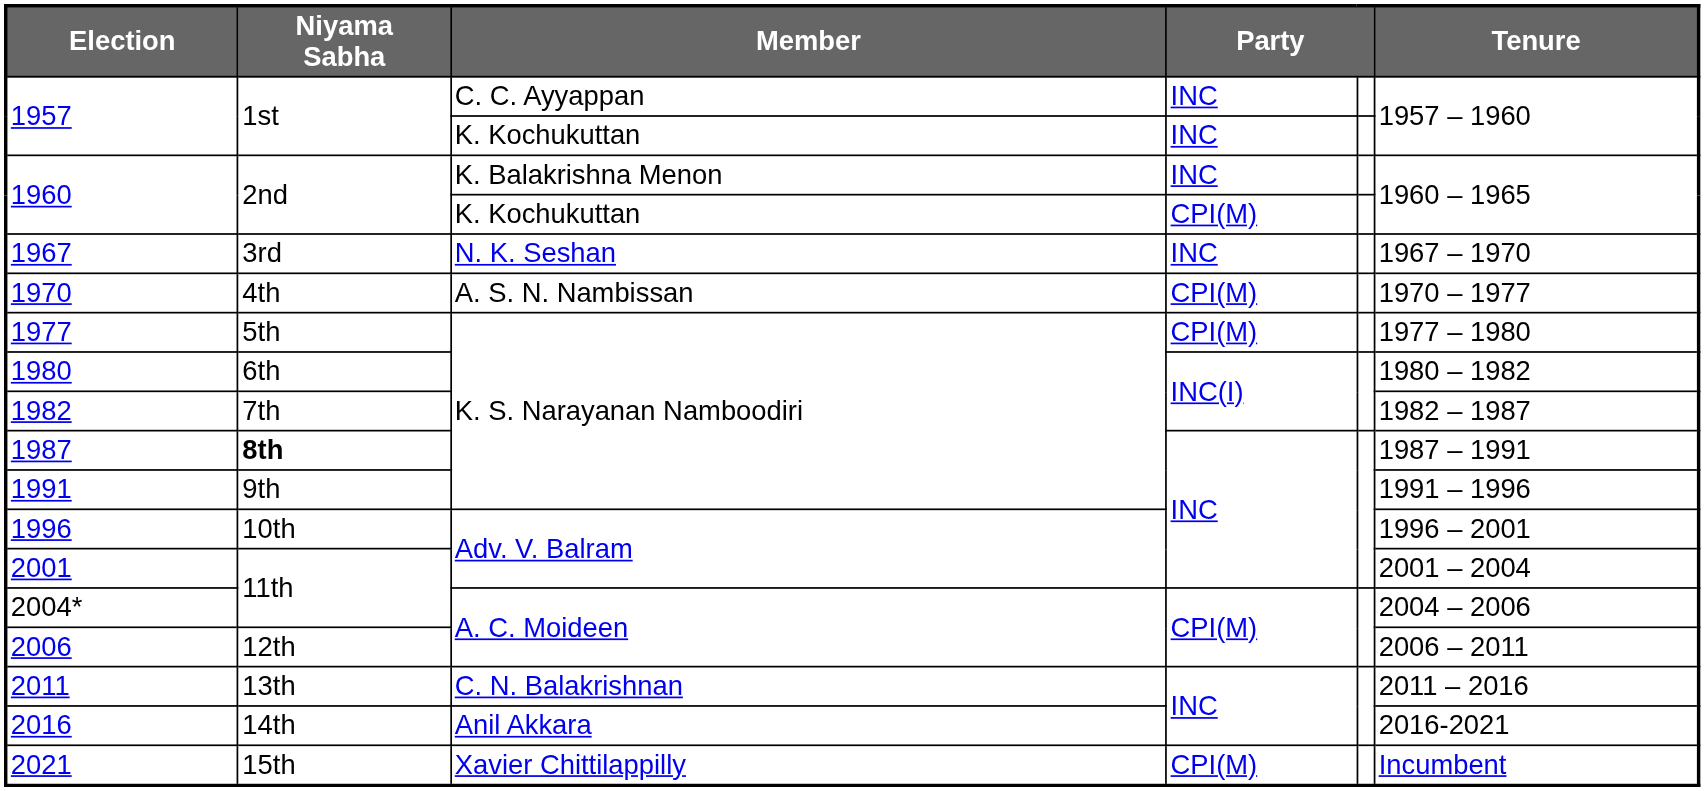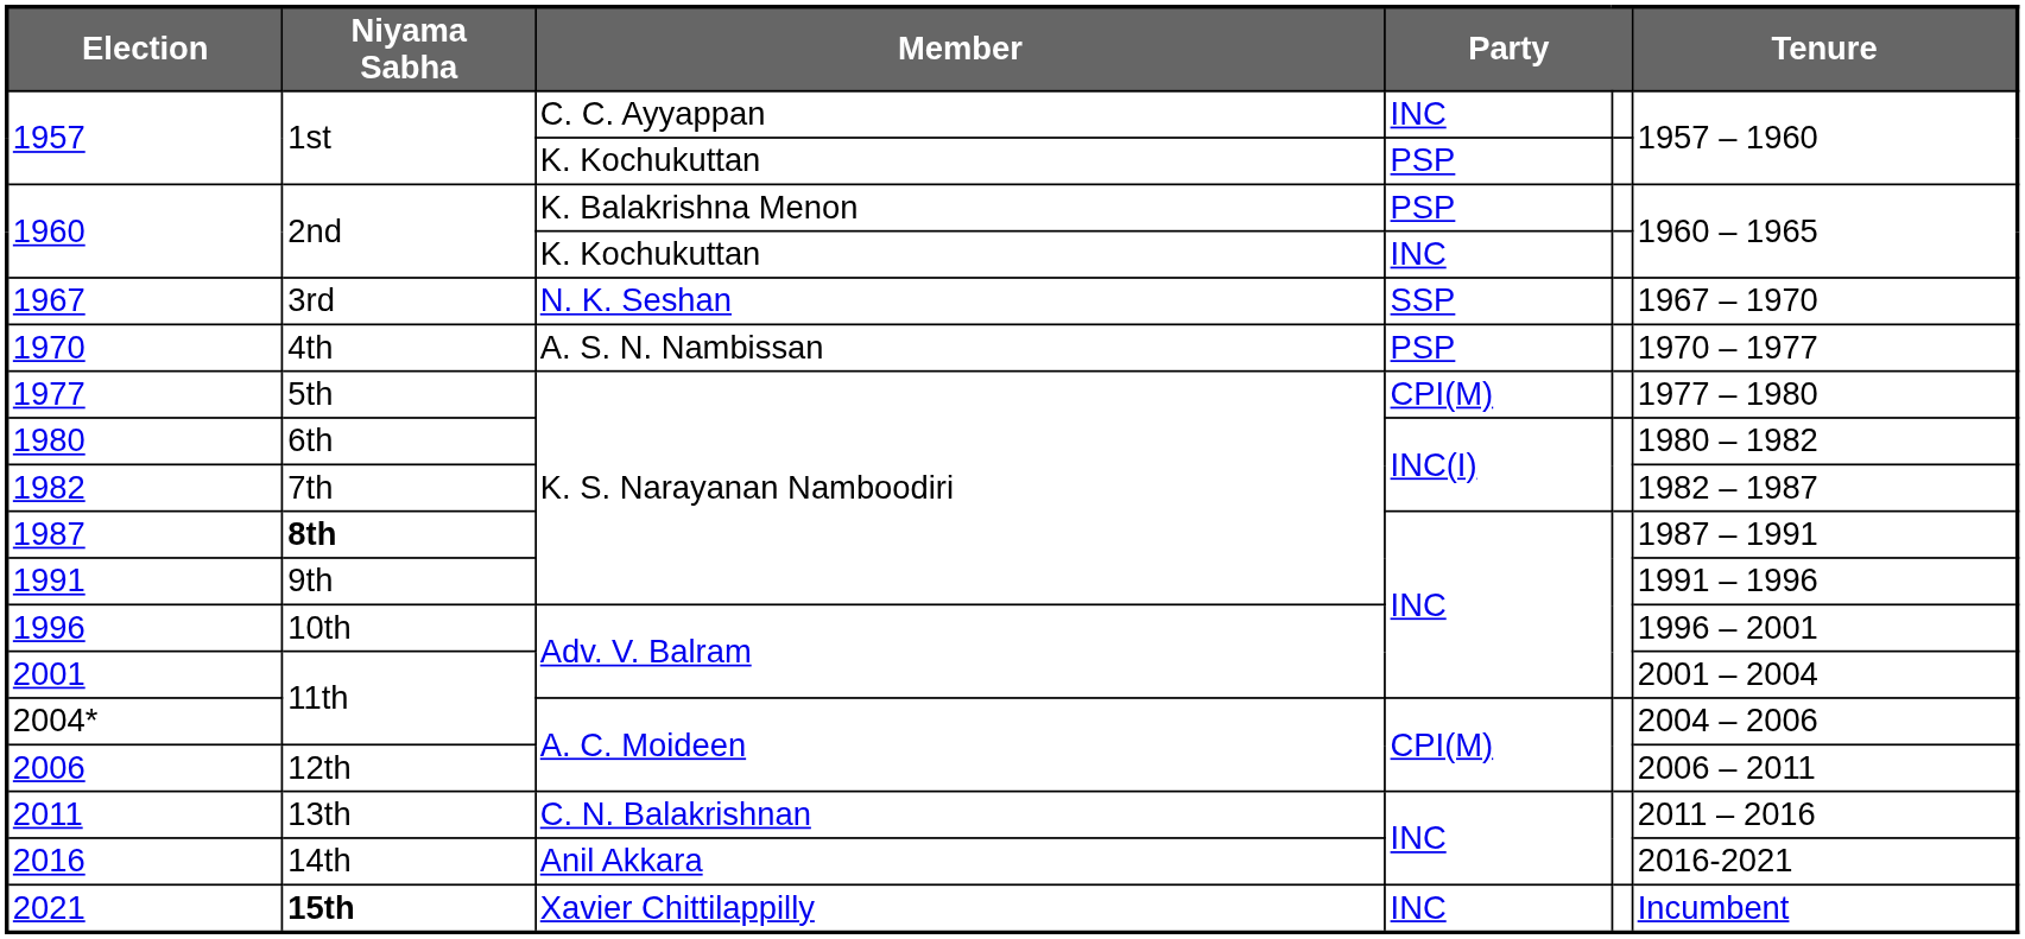1957 / K. Kochukuttan | column 4: INC -> PSP
1960 / K. Balakrishna Menon | column 4: INC -> PSP
1960 / K. Kochukuttan | column 4: CPI(M) -> INC
1967 | column 4: INC -> SSP
1970 | column 4: CPI(M) -> PSP
2021 | Niyama Sabha: normal -> bold
2021 | column 4: CPI(M) -> INC
